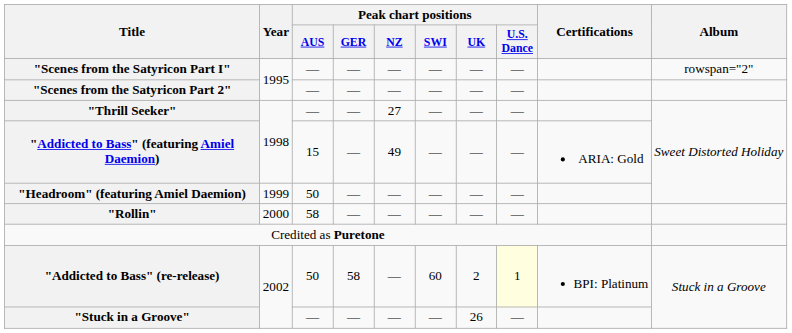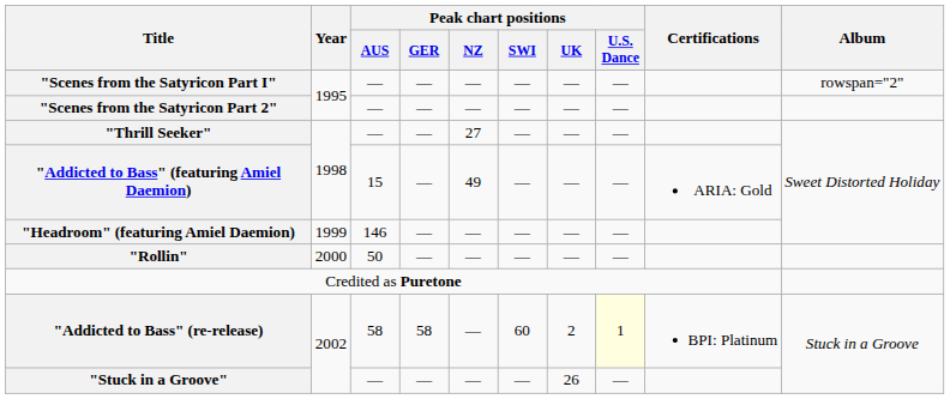"Headroom" (featuring Amiel Daemion) | Peak chart positions / AUS: 50 -> 146
"Rollin" | Peak chart positions / AUS: 58 -> 50
"Addicted to Bass" (re-release) | Peak chart positions / AUS: 50 -> 58
